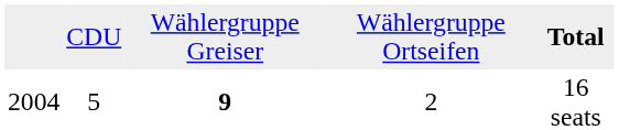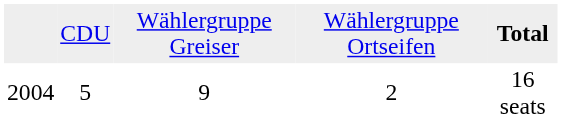2004 | column 3: bold -> normal
